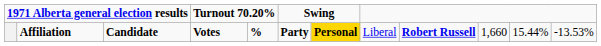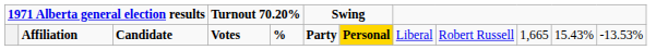Affiliation | column 9: bold -> normal
Affiliation | column 10: 1,660 -> 1,665
Affiliation | column 11: 15.44% -> 15.43%
